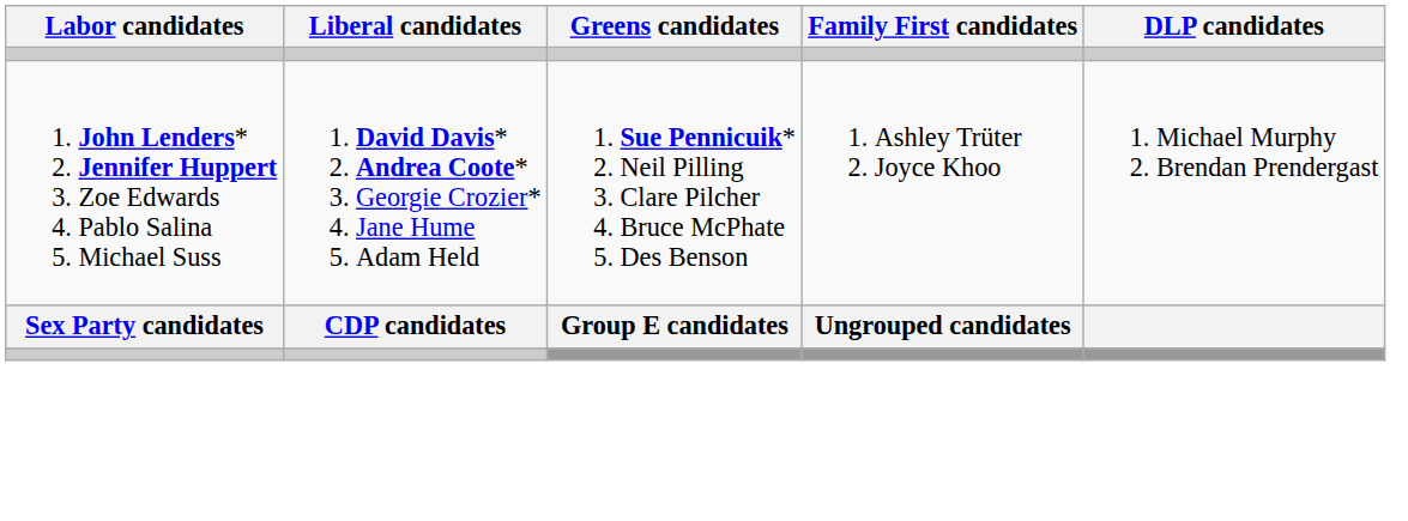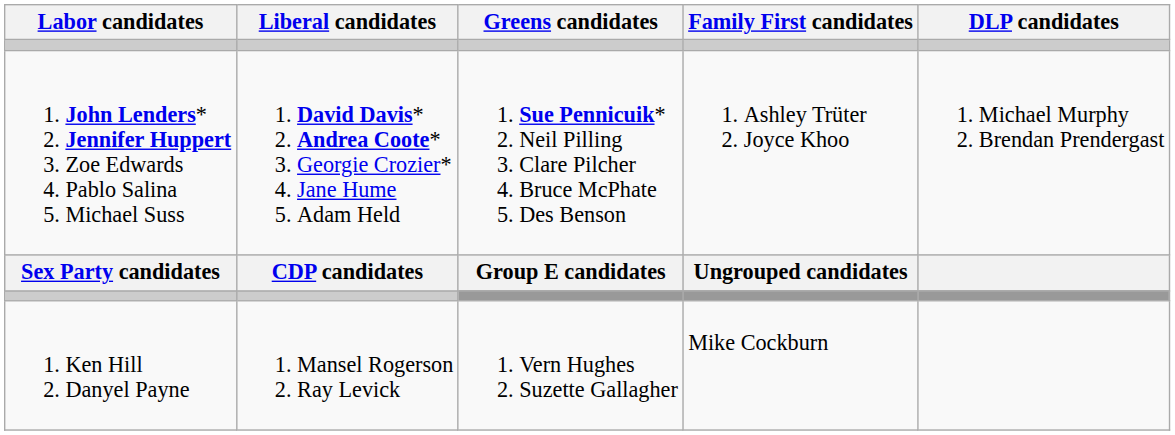+ row: Ken Hill Danyel Payne | Mansel Rogerson Ray Levick | Vern Hughes Suzette Gallagher | Mike Cockburn
